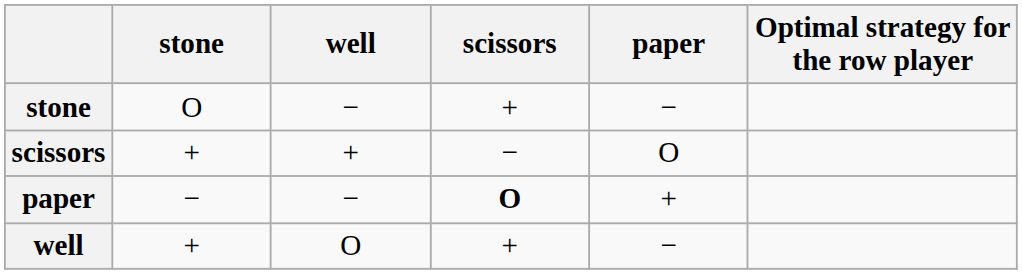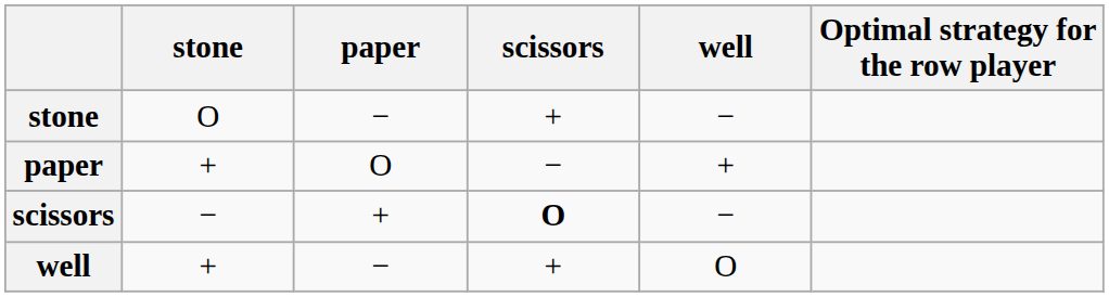columns swapped: paper <-> well
row 3 | column 1: scissors -> paper
row 4 | column 1: paper -> scissors
